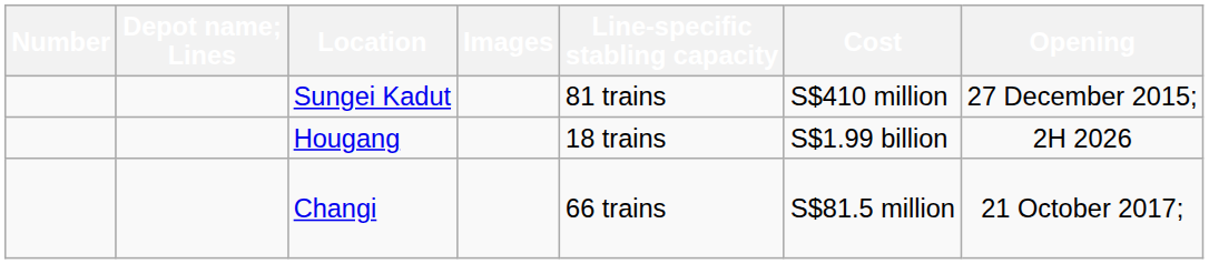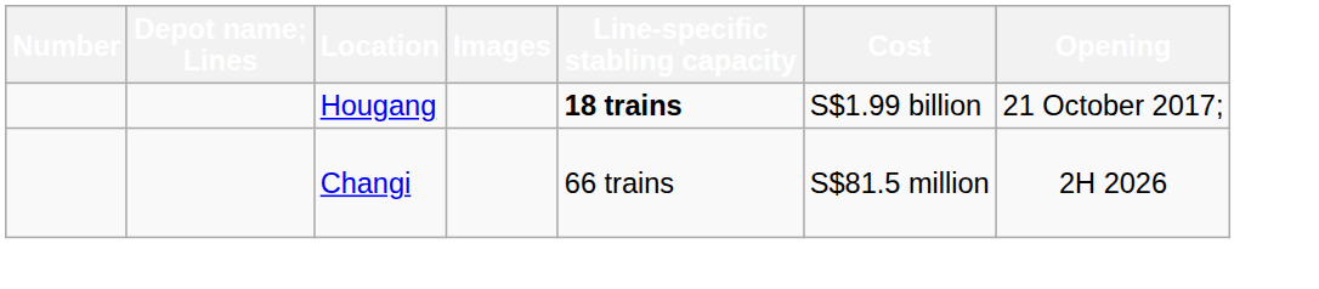- row: Sungei Kadut | 81 trains | S$410 million | 27 December 2015;
Hougang | Line-specific stabling capacity: normal -> bold
Hougang | Opening: 2H 2026 -> 21 October 2017;
Changi | Opening: 21 October 2017; -> 2H 2026
